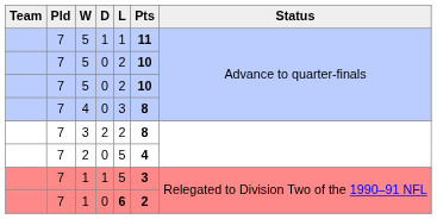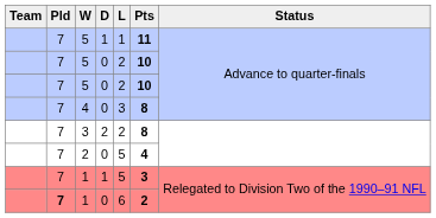1 / 0 | Pld: normal -> bold
1 / 0 | L: bold -> normal
